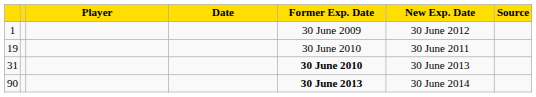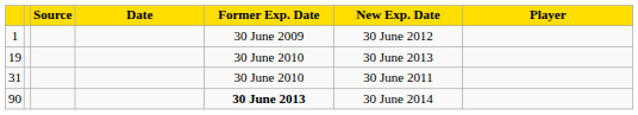columns swapped: Player <-> Source
19 | New Exp. Date: 30 June 2011 -> 30 June 2013
31 | Former Exp. Date: bold -> normal
31 | New Exp. Date: 30 June 2013 -> 30 June 2011
